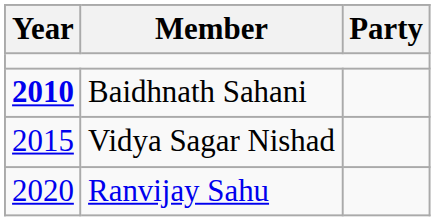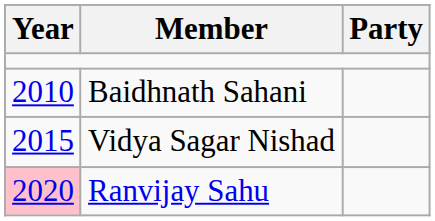Baidhnath Sahani | Year: bold -> normal
Ranvijay Sahu | Year: no background -> pink background
